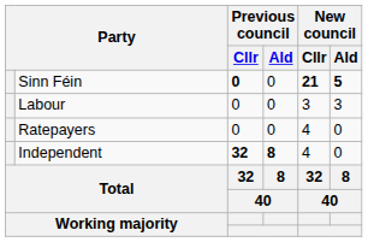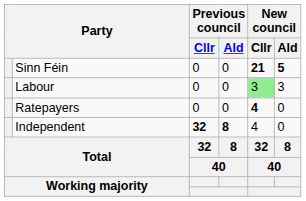Sinn Féin | Previous council / Cllr: bold -> normal
Labour | New council / Cllr: no background -> lightgreen background
Ratepayers | New council / Cllr: normal -> bold
